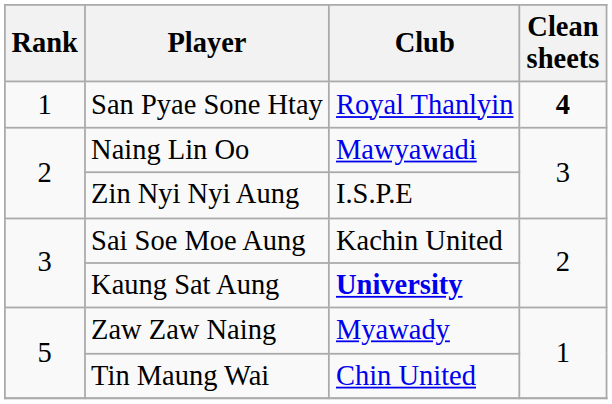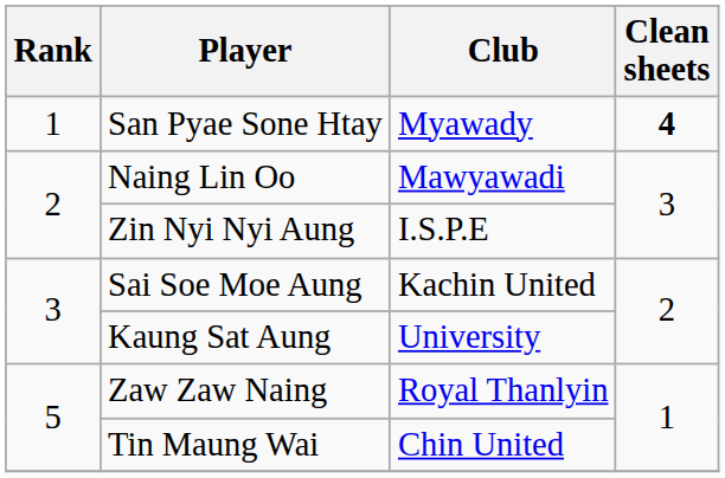San Pyae Sone Htay | Club: Royal Thanlyin -> Myawady
Kaung Sat Aung | Club: bold -> normal
Zaw Zaw Naing | Club: Myawady -> Royal Thanlyin
